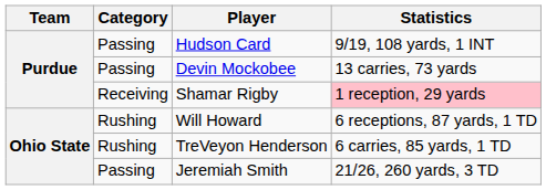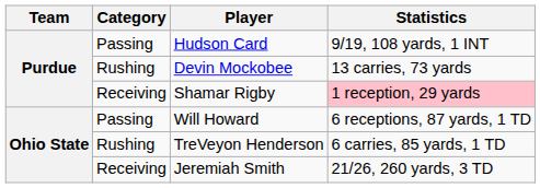Devin Mockobee | Category: Passing -> Rushing
Will Howard | Category: Rushing -> Passing
Jeremiah Smith | Category: Passing -> Receiving
